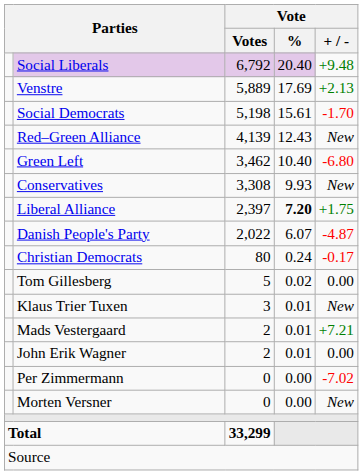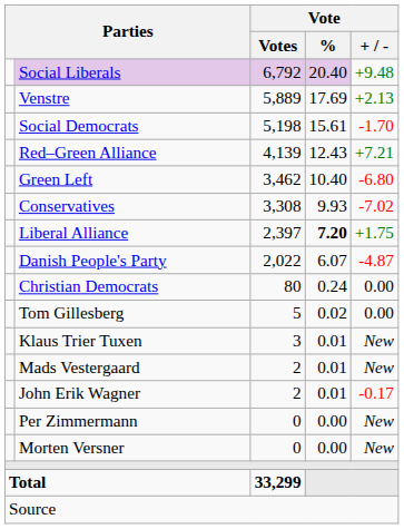Red–Green Alliance | Vote / + / -: New -> +7.21
Conservatives | Vote / + / -: New -> -7.02
Christian Democrats | Vote / + / -: -0.17 -> 0.00
Mads Vestergaard | Vote / + / -: +7.21 -> New
John Erik Wagner | Vote / + / -: 0.00 -> -0.17
Per Zimmermann | Vote / + / -: -7.02 -> New
